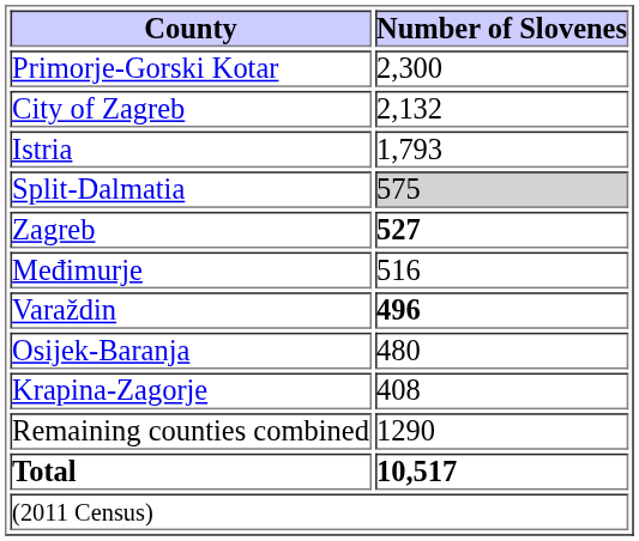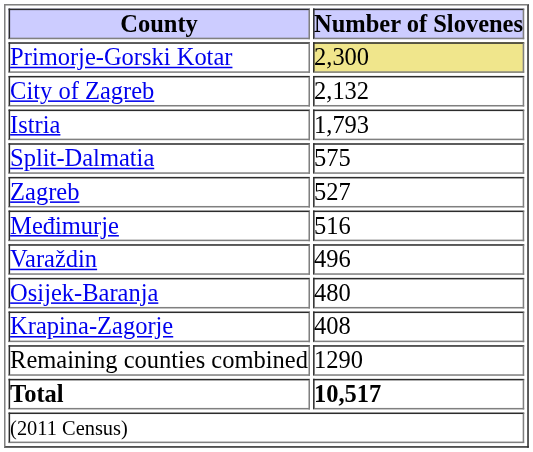Primorje-Gorski Kotar | Number of Slovenes: no background -> khaki background
Split-Dalmatia | Number of Slovenes: lightgrey background -> no background
Zagreb | Number of Slovenes: bold -> normal
Varaždin | Number of Slovenes: bold -> normal
